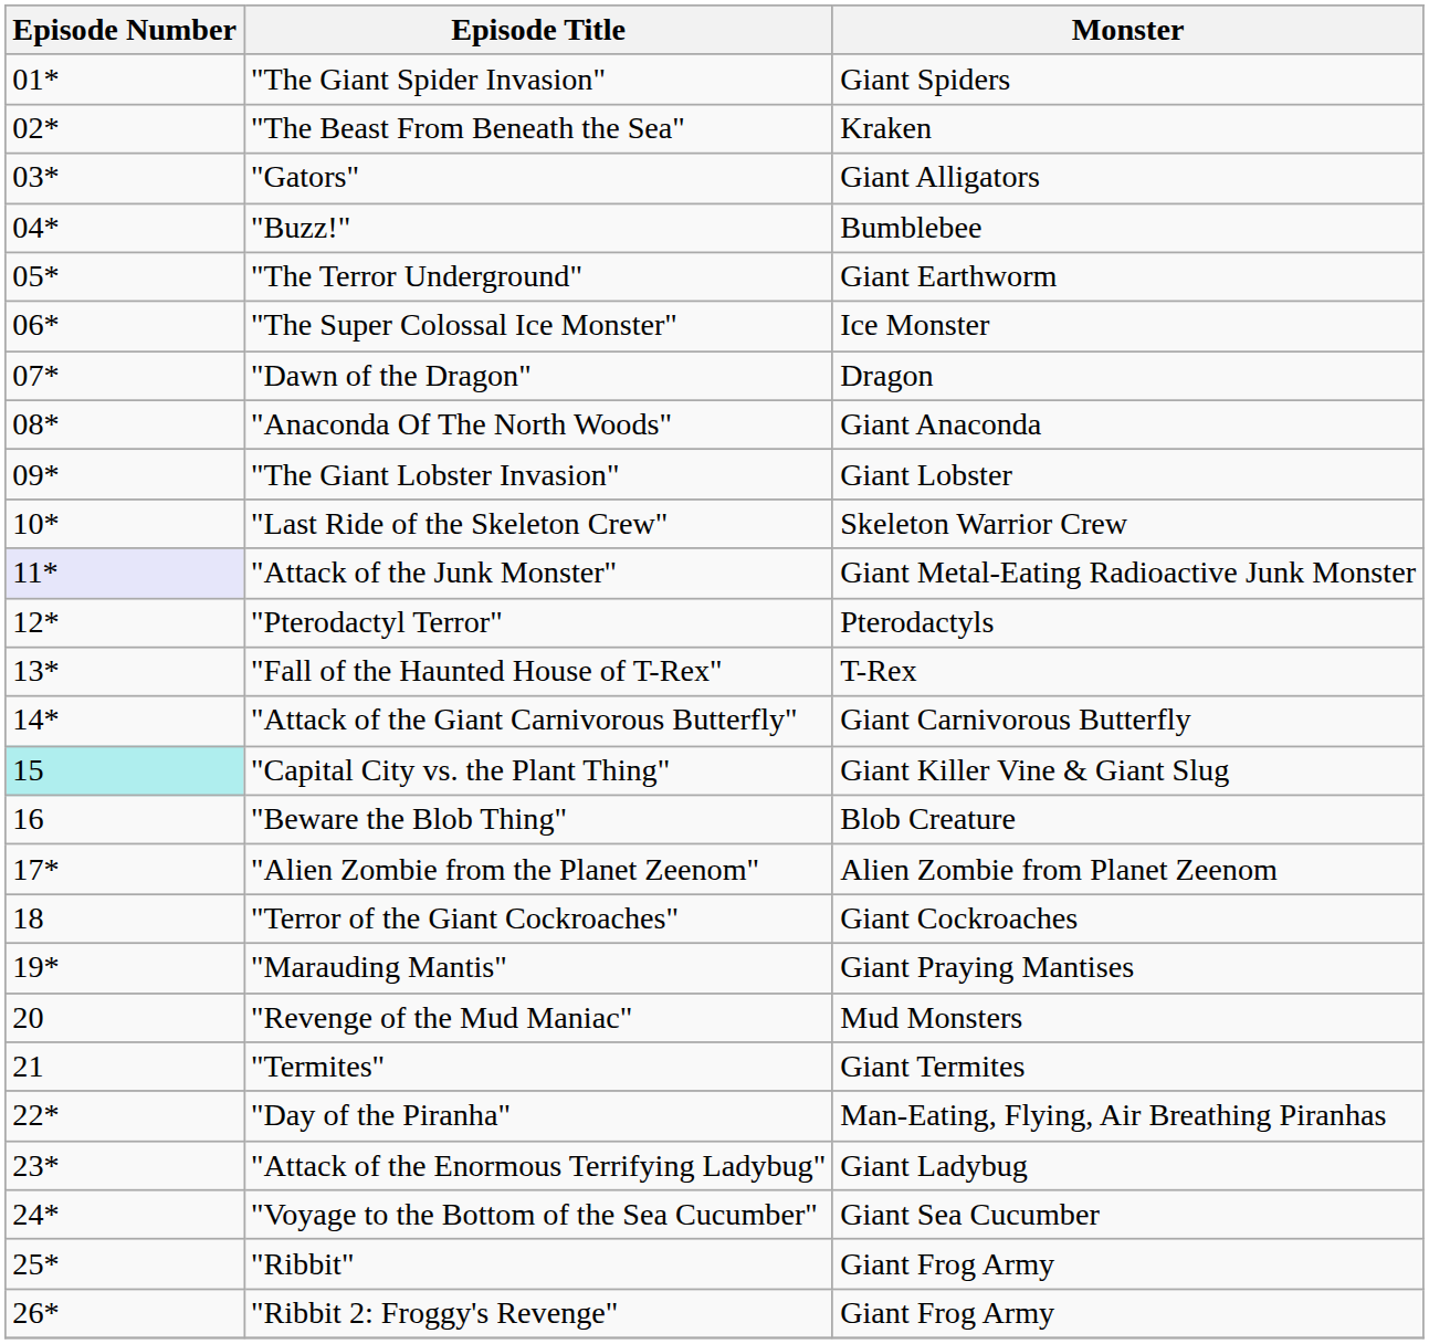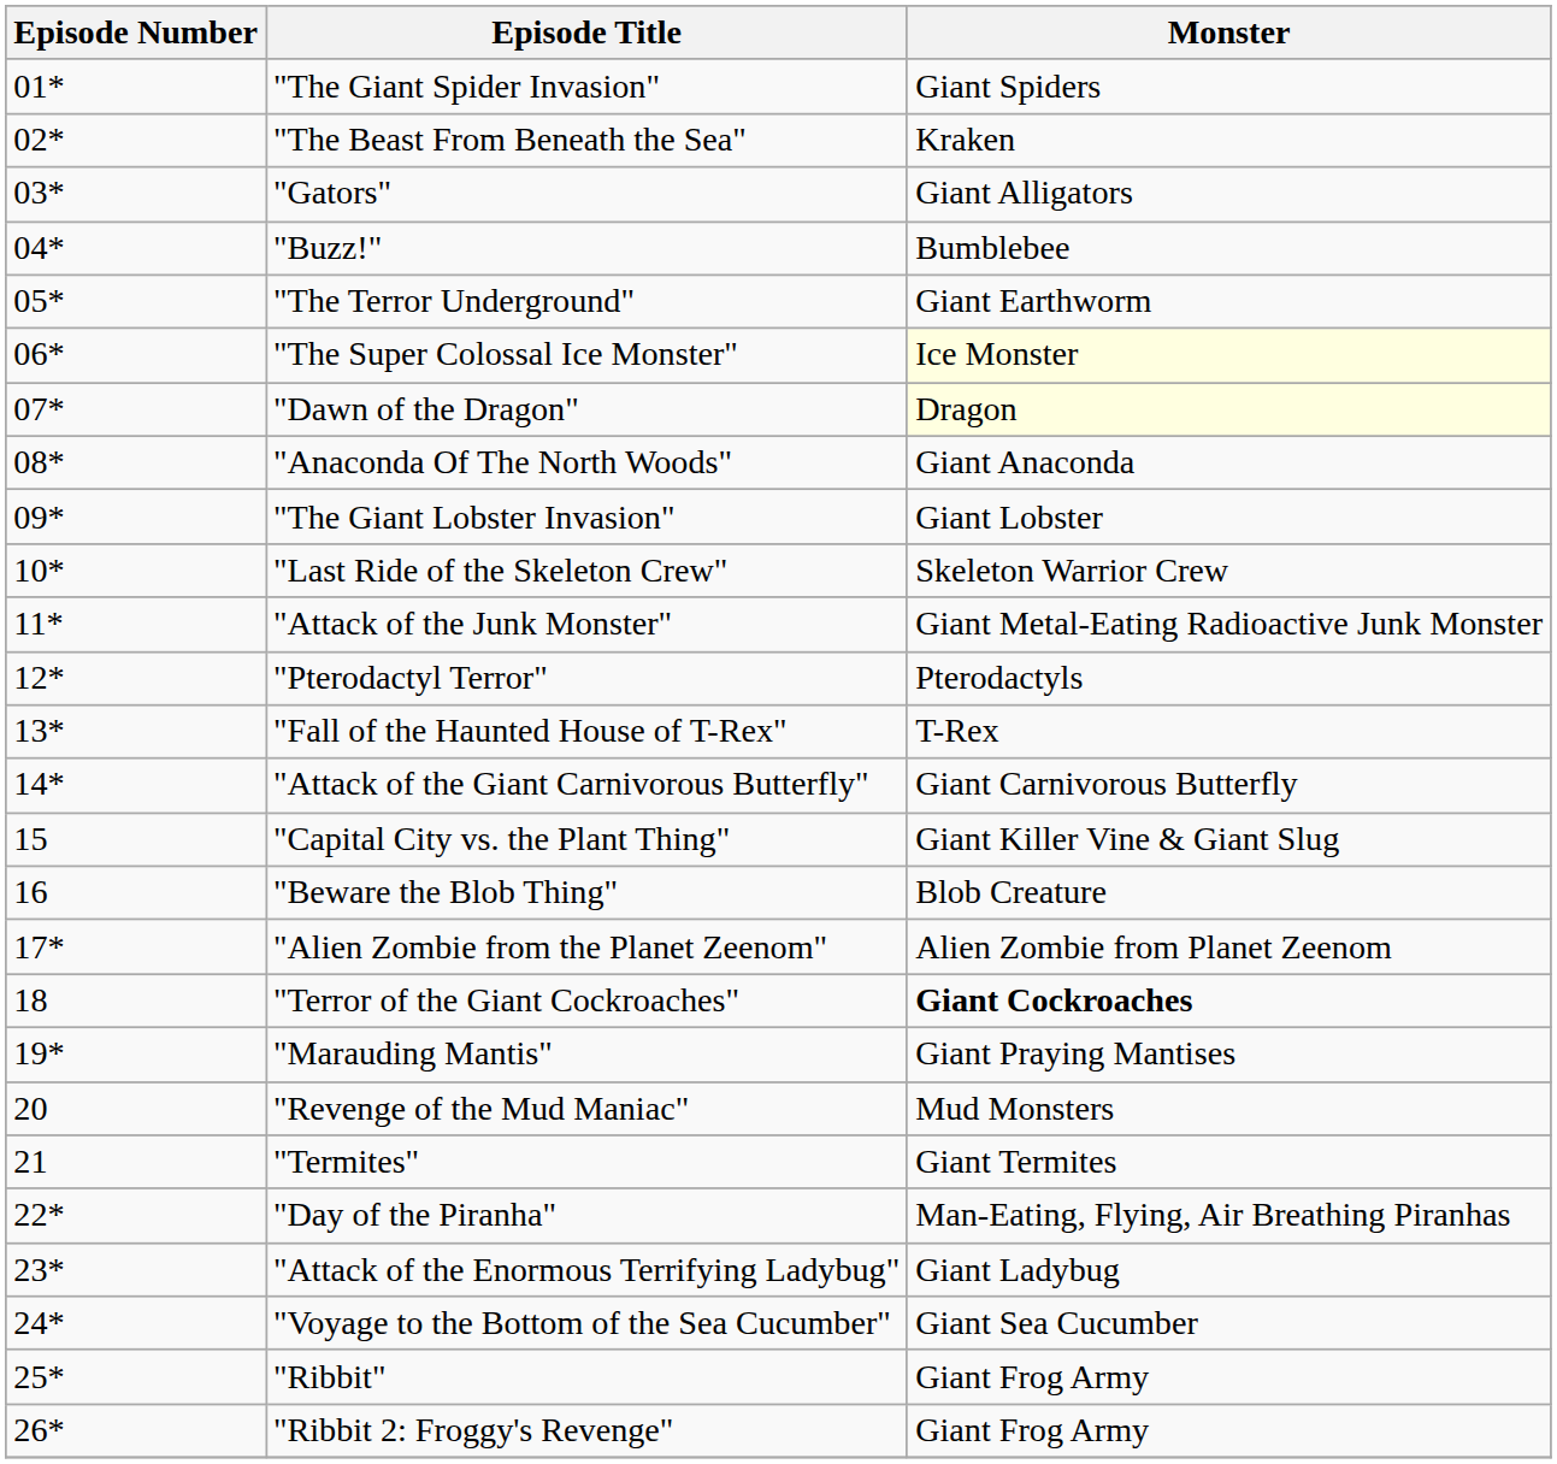"The Super Colossal Ice Monster" | Monster: no background -> lightyellow background
"Dawn of the Dragon" | Monster: no background -> lightyellow background
"Attack of the Junk Monster" | Episode Number: lavender background -> no background
"Capital City vs. the Plant Thing" | Episode Number: paleturquoise background -> no background
"Terror of the Giant Cockroaches" | Monster: normal -> bold
